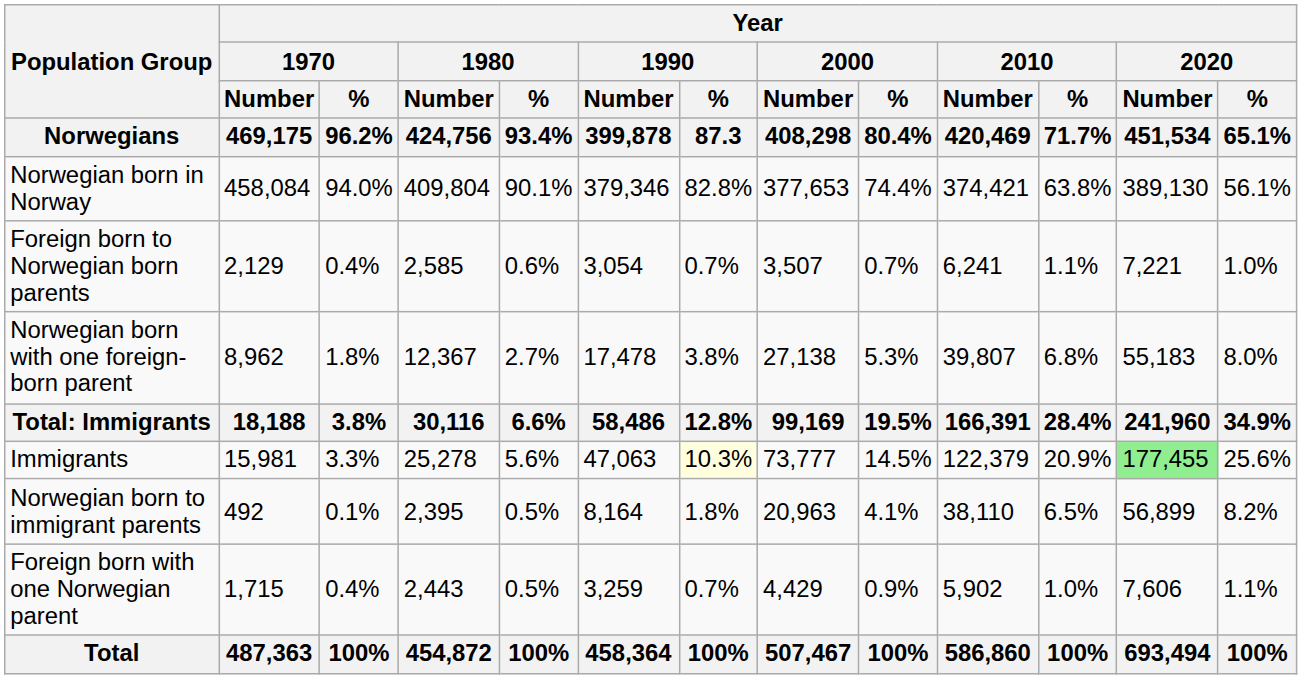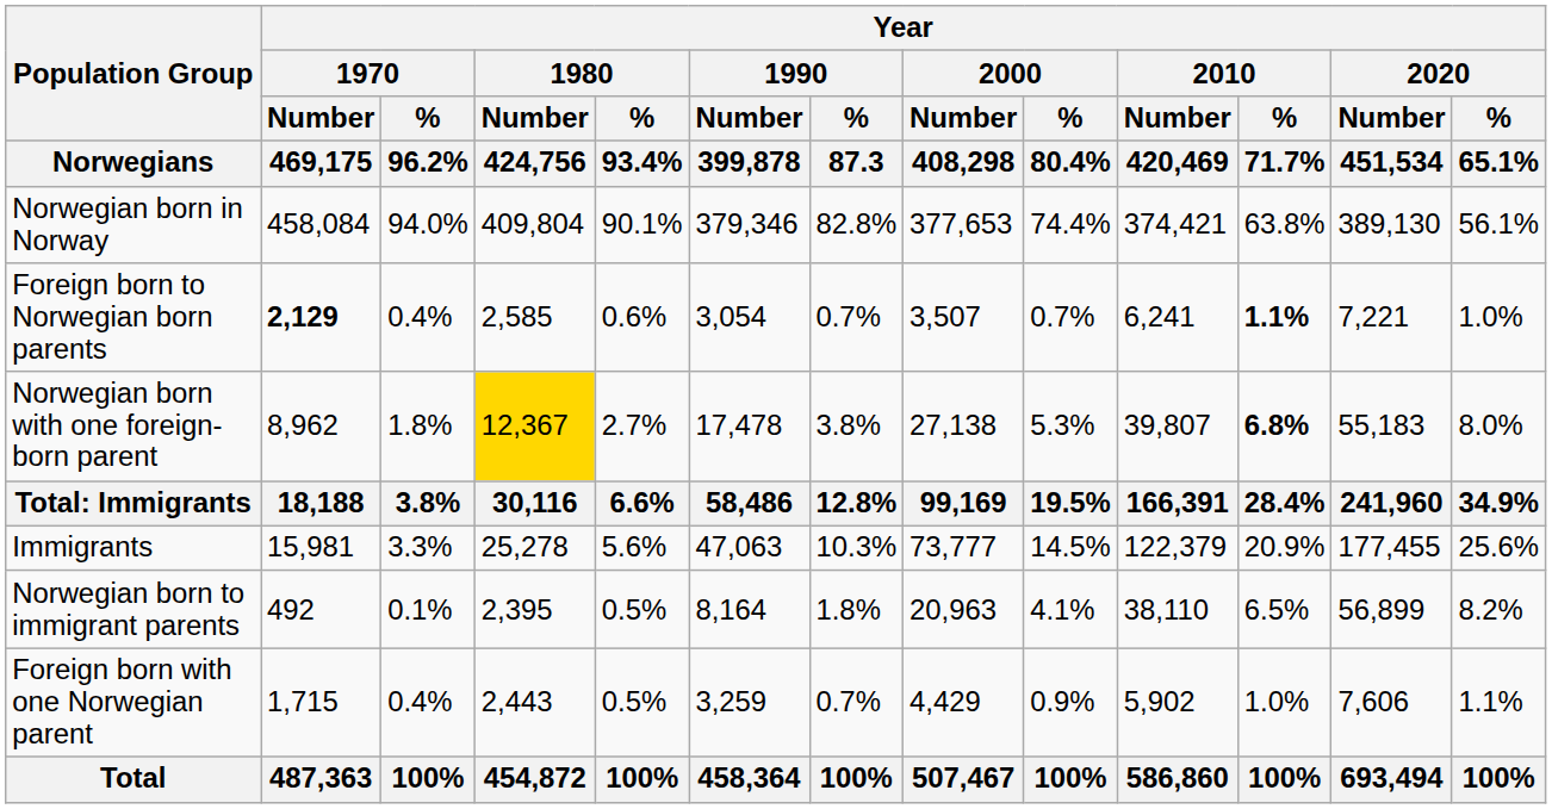Foreign born to Norwegian born parents | Year / 1970 / Number / 469,175: normal -> bold
Foreign born to Norwegian born parents | Year / 2010 / % / 71.7%: normal -> bold
Norwegian born with one foreign-born parent | Year / 1980 / Number / 424,756: no background -> gold background
Norwegian born with one foreign-born parent | Year / 2010 / % / 71.7%: normal -> bold
Immigrants | Year / 1990 / % / 87.3: lightyellow background -> no background
Immigrants | Year / 2020 / Number / 451,534: lightgreen background -> no background
